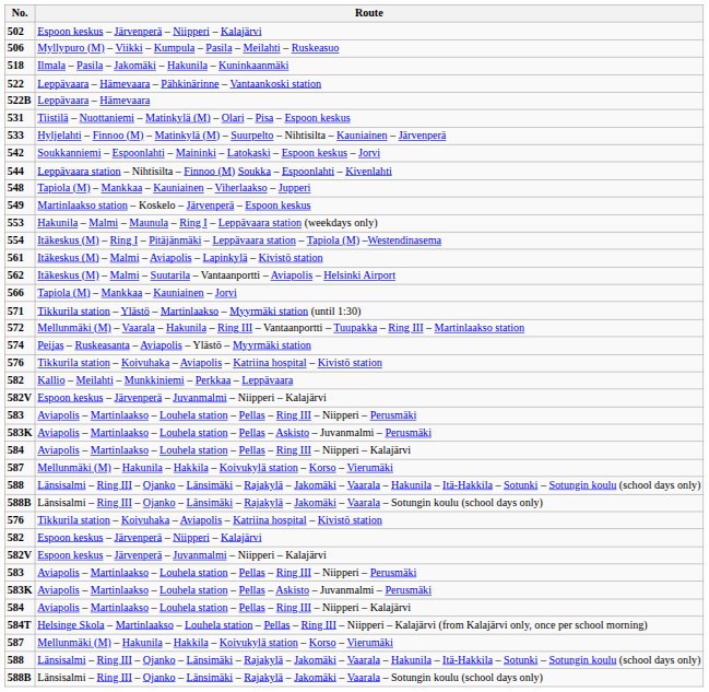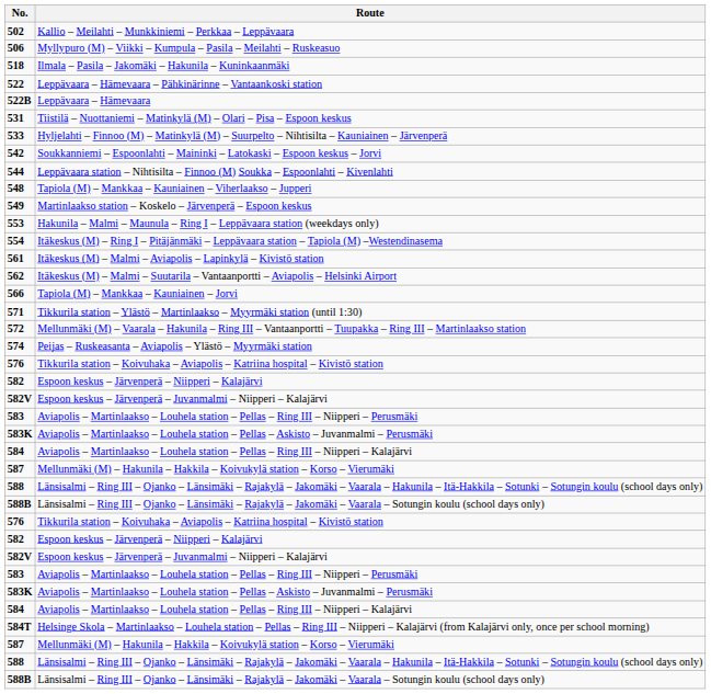row 2 | Route: Espoon keskus – Järvenperä – Niipperi – Kalajärvi -> Kallio – Meilahti – Munkkiniemi – Perkkaa – Leppävaara
row 22 | Route: Kallio – Meilahti – Munkkiniemi – Perkkaa – Leppävaara -> Espoon keskus – Järvenperä – Niipperi – Kalajärvi
